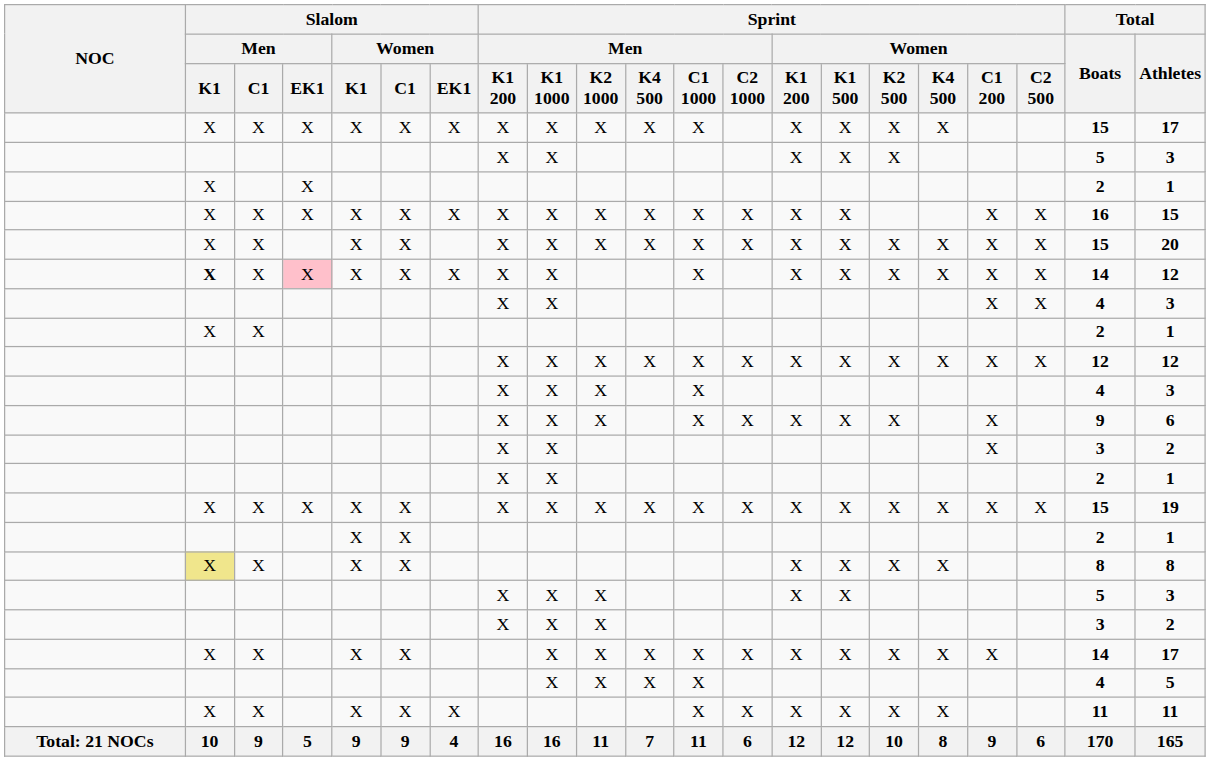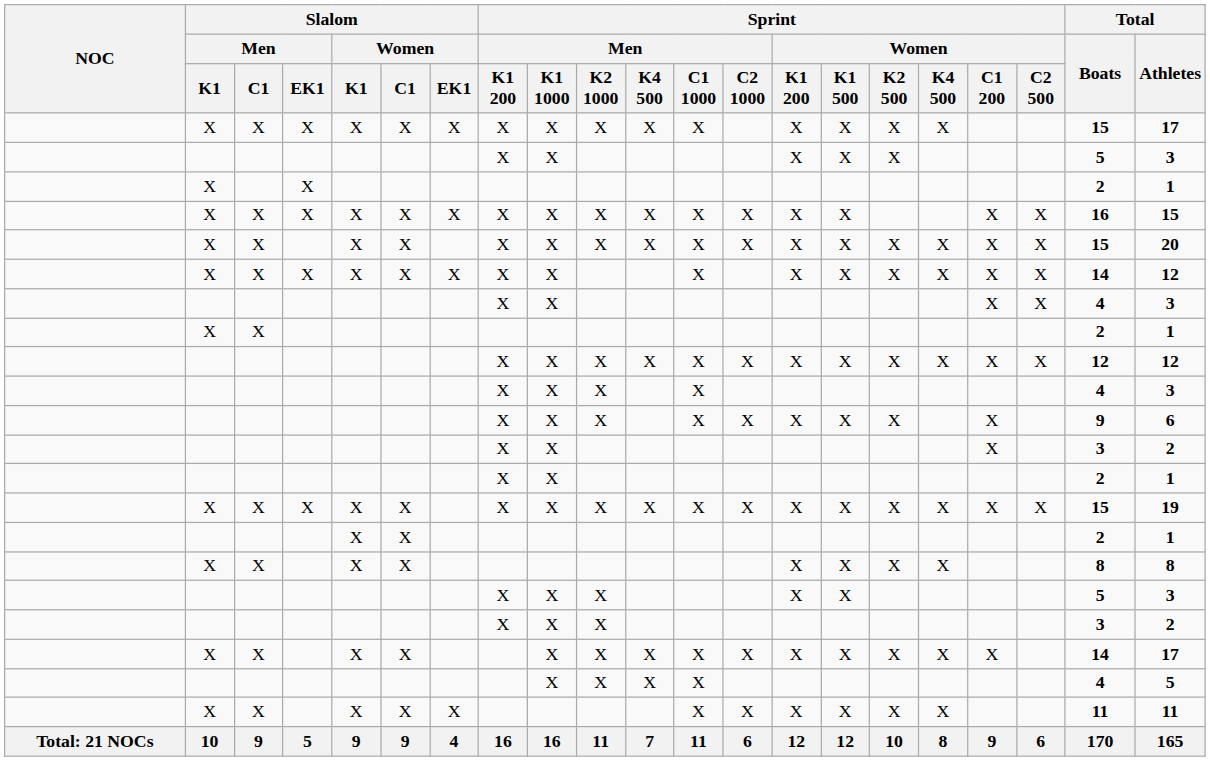row 9 | Slalom / Men / K1: bold -> normal
row 9 | Slalom / Men / EK1: pink background -> no background
row 19 | Slalom / Men / K1: khaki background -> no background
